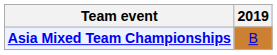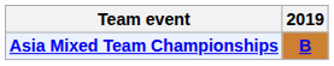Asia Mixed Team Championships | 2019: normal -> bold
